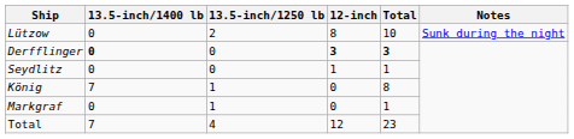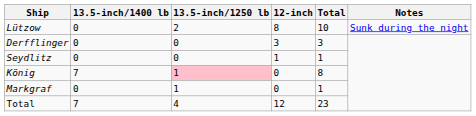Derfflinger | 13.5-inch/1400 lb: bold -> normal
Derfflinger | 12-inch: bold -> normal
Derfflinger | Total: bold -> normal
König | 13.5-inch/1250 lb: no background -> pink background
